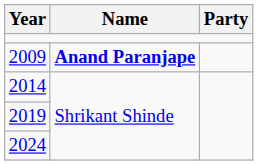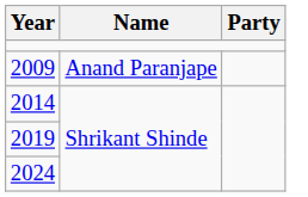2009 | Name: bold -> normal
